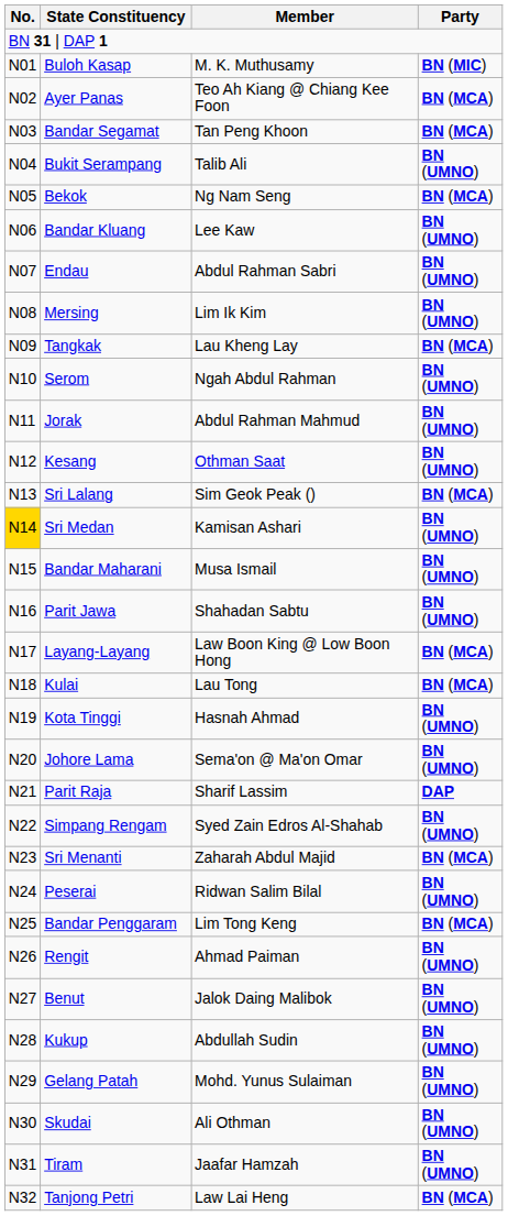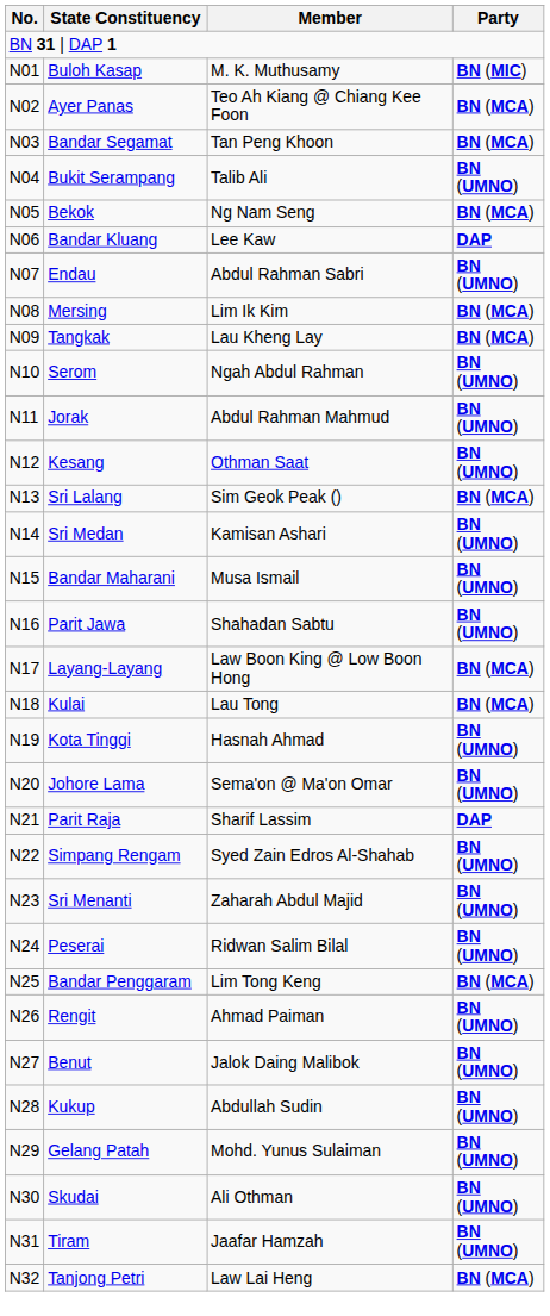Bandar Kluang | Party: BN (UMNO) -> DAP
Mersing | Party: BN (UMNO) -> BN (MCA)
Sri Medan | No.: gold background -> no background
Sri Menanti | Party: BN (MCA) -> BN (UMNO)
